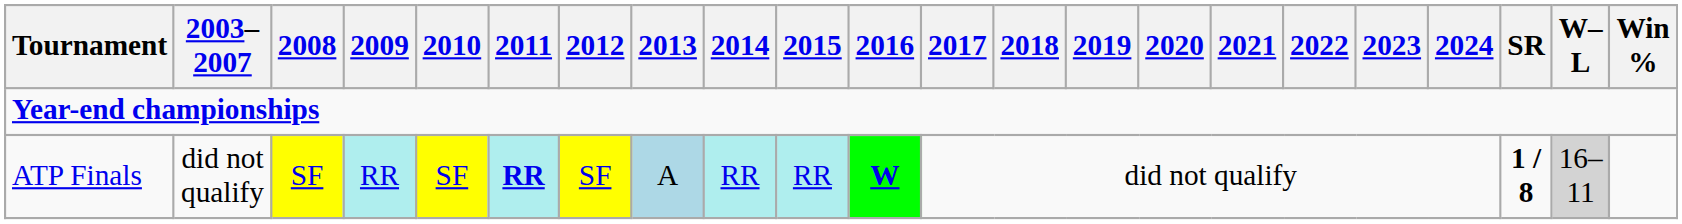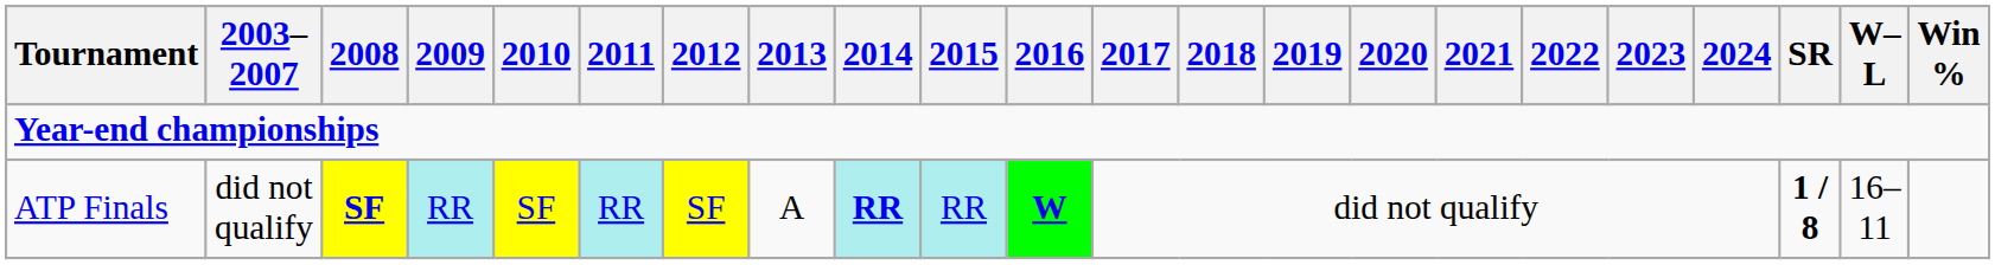ATP Finals | 2008: normal -> bold
ATP Finals | 2011: bold -> normal
ATP Finals | 2013: lightblue background -> no background
ATP Finals | 2014: normal -> bold
ATP Finals | W–L: lightgrey background -> no background
